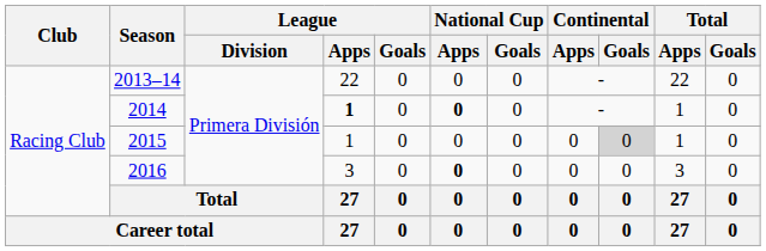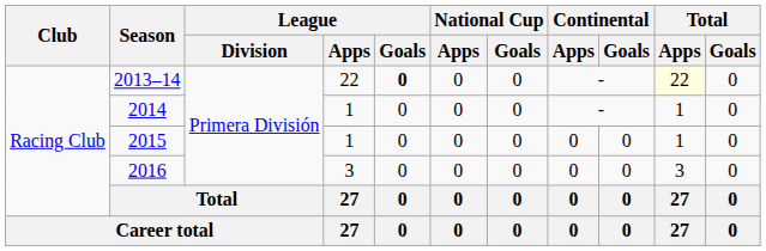2013–14 | League / Goals: normal -> bold
2013–14 | Total / Apps: no background -> lightyellow background
2014 | League / Apps: bold -> normal
2014 | National Cup / Apps: bold -> normal
2015 | Continental / Goals: lightgrey background -> no background
2016 | National Cup / Apps: bold -> normal
